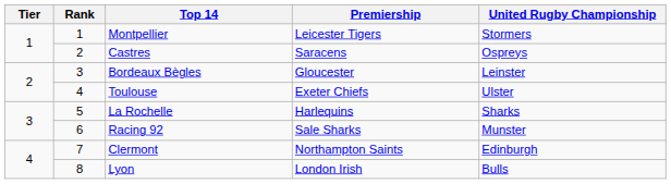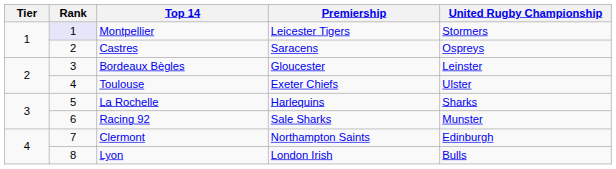Montpellier | Rank: no background -> lavender background
